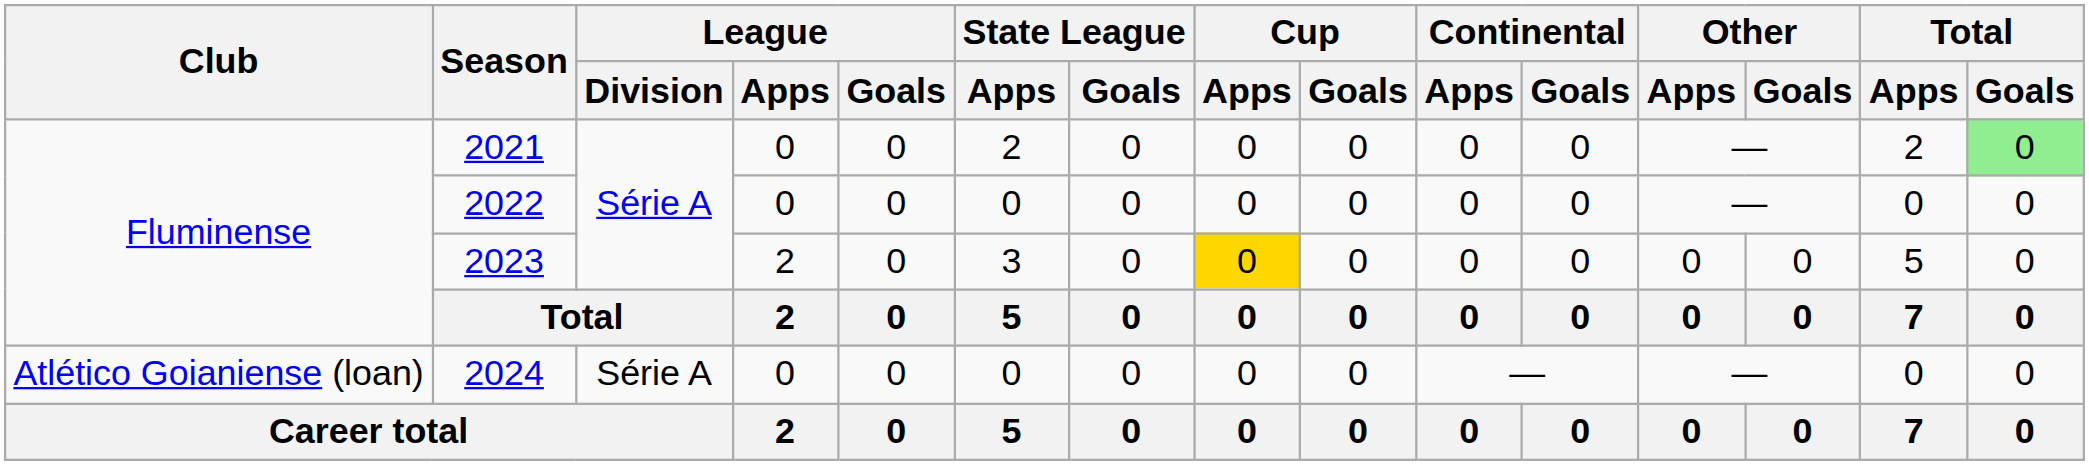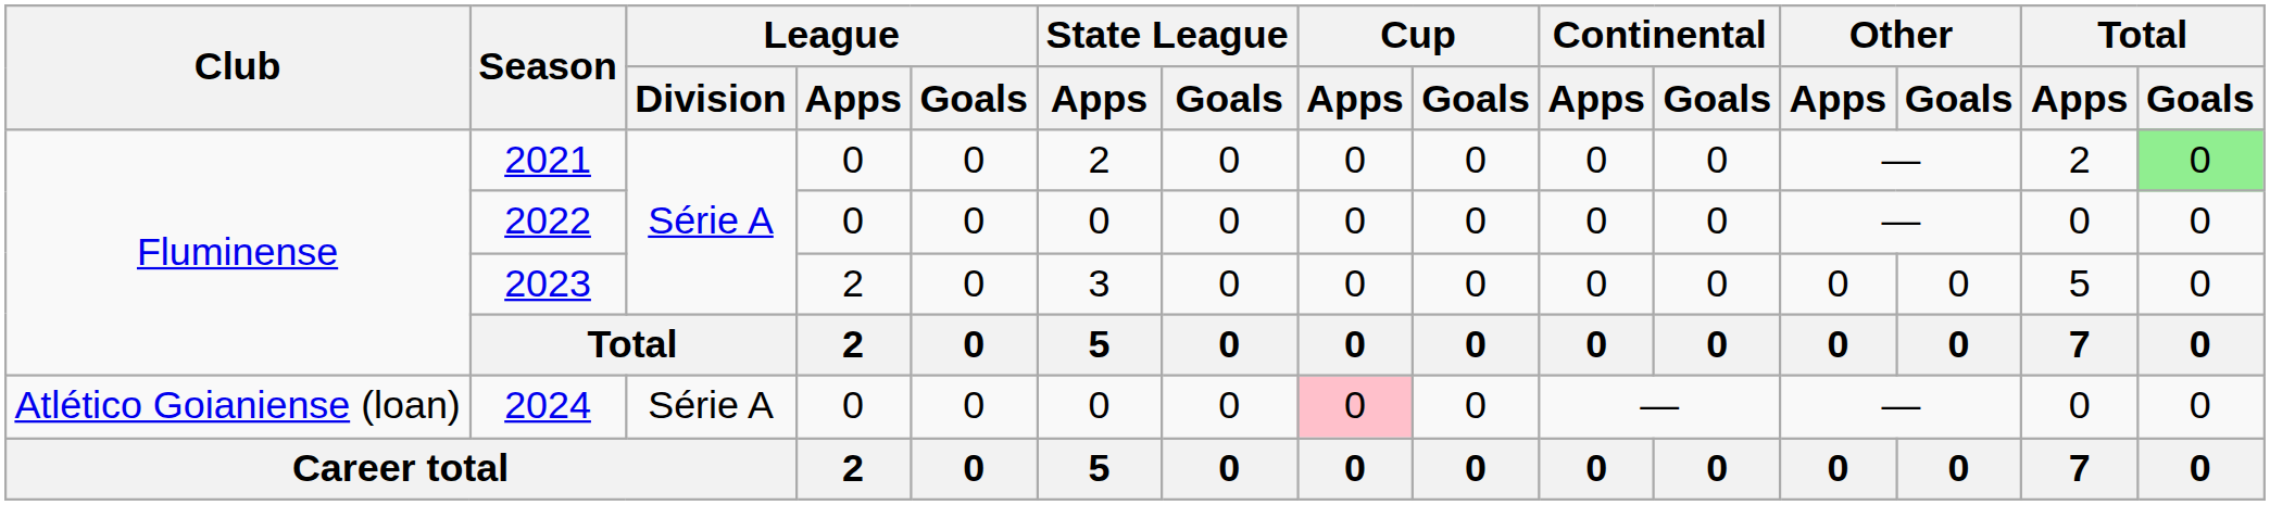2023 | Cup / Apps: gold background -> no background
2024 | Cup / Apps: no background -> pink background
